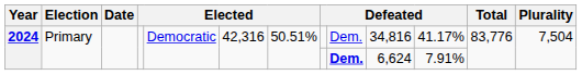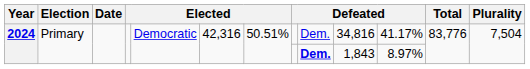row 3 | column 10: 6,624 -> 1,843
row 3 | column 11: 7.91% -> 8.97%
